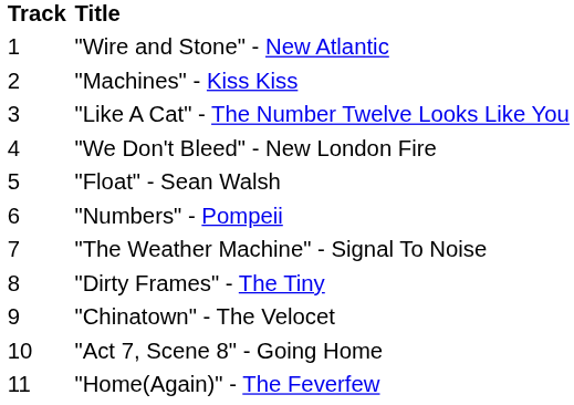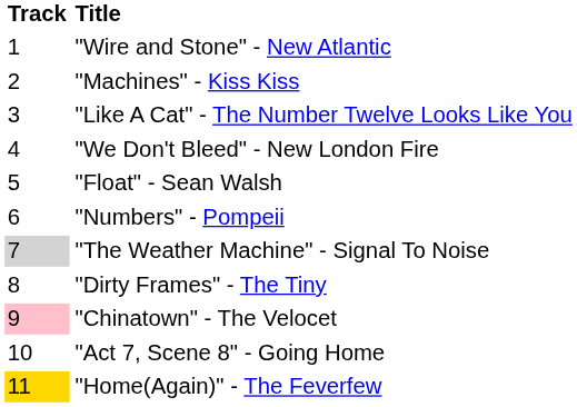"The Weather Machine" - Signal To Noise | Track: no background -> lightgrey background
"Chinatown" - The Velocet | Track: no background -> pink background
"Home(Again)" - The Feverfew | Track: no background -> gold background
